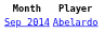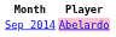Sep 2014 | Player: no background -> pink background
